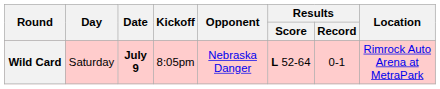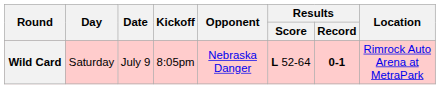Wild Card | Date: bold -> normal
Wild Card | Results / Record: normal -> bold
